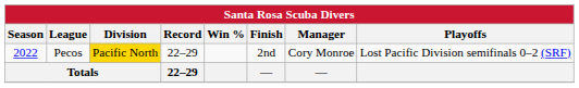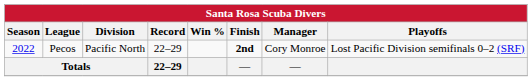Pecos | Division: gold background -> no background
Pecos | Finish: normal -> bold
